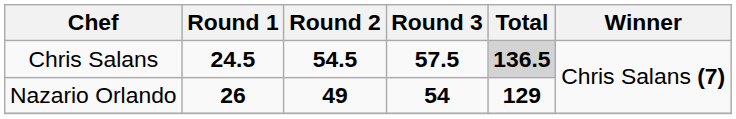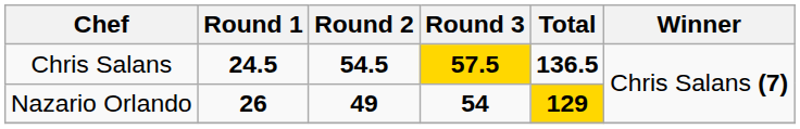Chris Salans | Round 3: no background -> gold background
Chris Salans | Total: lightgrey background -> no background
Nazario Orlando | Total: no background -> gold background
